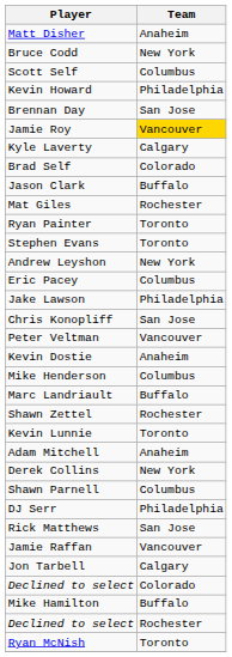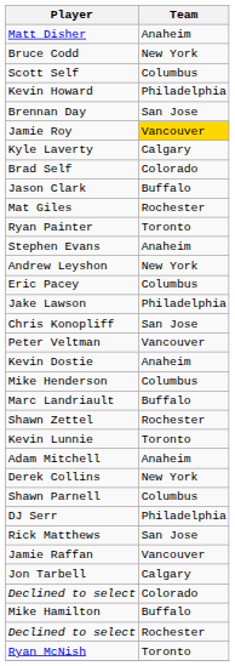row 13 | Team: Toronto -> Anaheim
